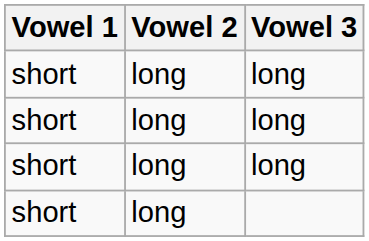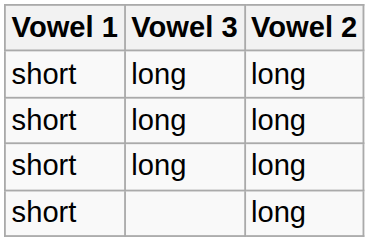columns swapped: Vowel 2 <-> Vowel 3
